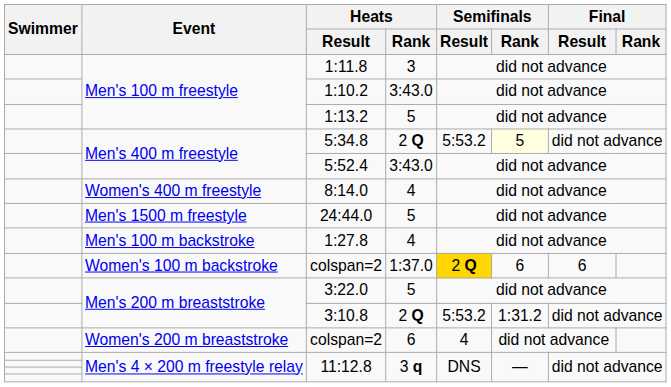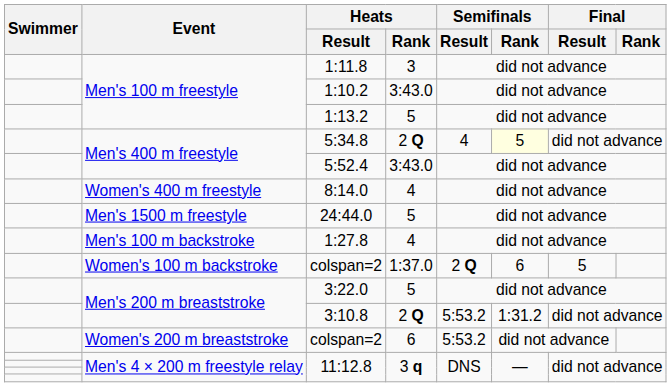5:34.8 | Semifinals / Result: 5:53.2 -> 4
Women's 100 m backstroke / colspan=2 | Semifinals / Result: gold background -> no background
Women's 100 m backstroke / colspan=2 | Final / Result: 6 -> 5
Women's 200 m breaststroke / colspan=2 | Semifinals / Result: 4 -> 5:53.2
